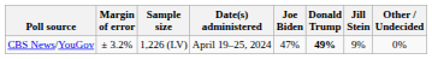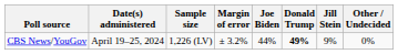columns swapped: Date(s) administered <-> Margin of error
CBS News/YouGov | Joe Biden: 47% -> 44%
